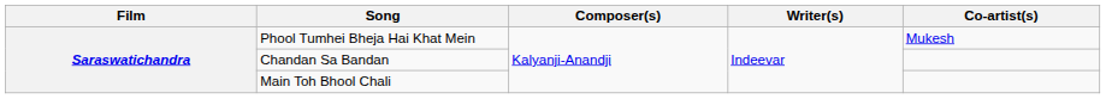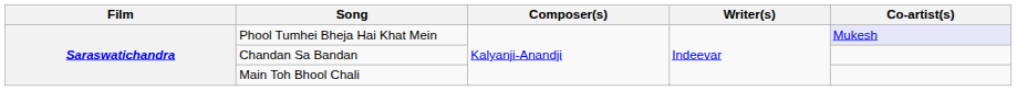Phool Tumhei Bheja Hai Khat Mein | Co-artist(s): no background -> lavender background
